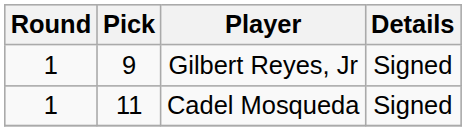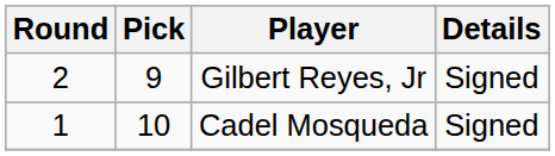Gilbert Reyes, Jr | Round: 1 -> 2
Cadel Mosqueda | Pick: 11 -> 10
